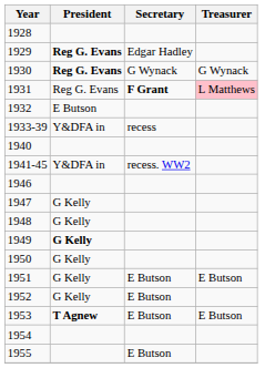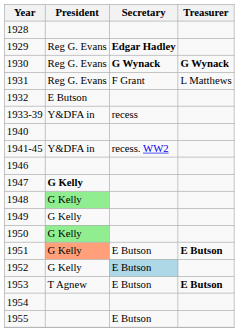1929 | President: bold -> normal
1929 | Secretary: normal -> bold
1930 | President: bold -> normal
1930 | Secretary: normal -> bold
1930 | Treasurer: normal -> bold
1931 | Secretary: bold -> normal
1931 | Treasurer: pink background -> no background
1947 | President: normal -> bold
1948 | President: no background -> lightgreen background
1949 | President: bold -> normal
1950 | President: no background -> lightgreen background
1951 | President: no background -> lightsalmon background
1951 | Treasurer: normal -> bold
1952 | Secretary: no background -> lightblue background
1953 | President: bold -> normal
1953 | Treasurer: normal -> bold
